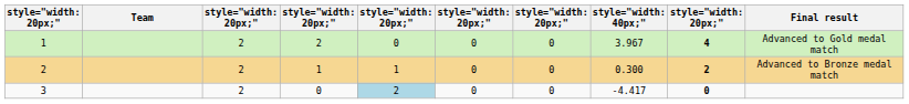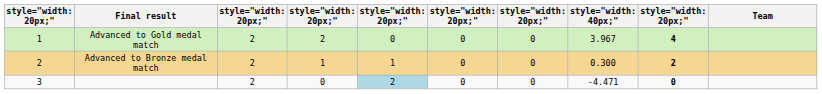columns swapped: Team <-> Final result
3 | column 8: -4.417 -> -4.471
